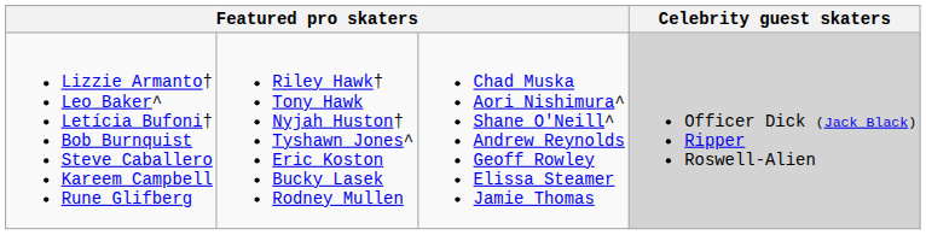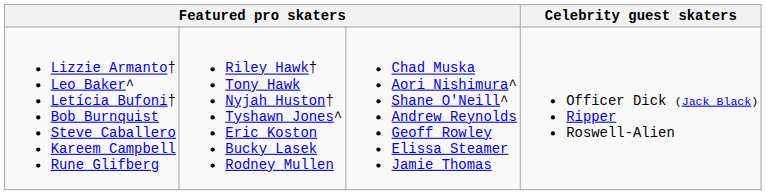row 2 | Celebrity guest skaters: lightgrey background -> no background
